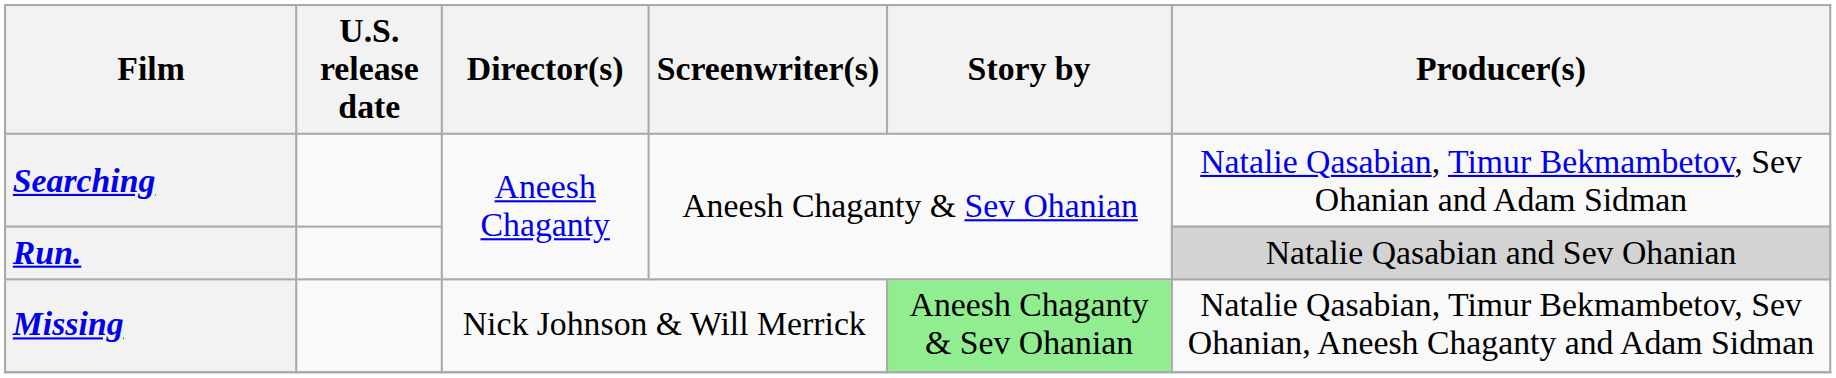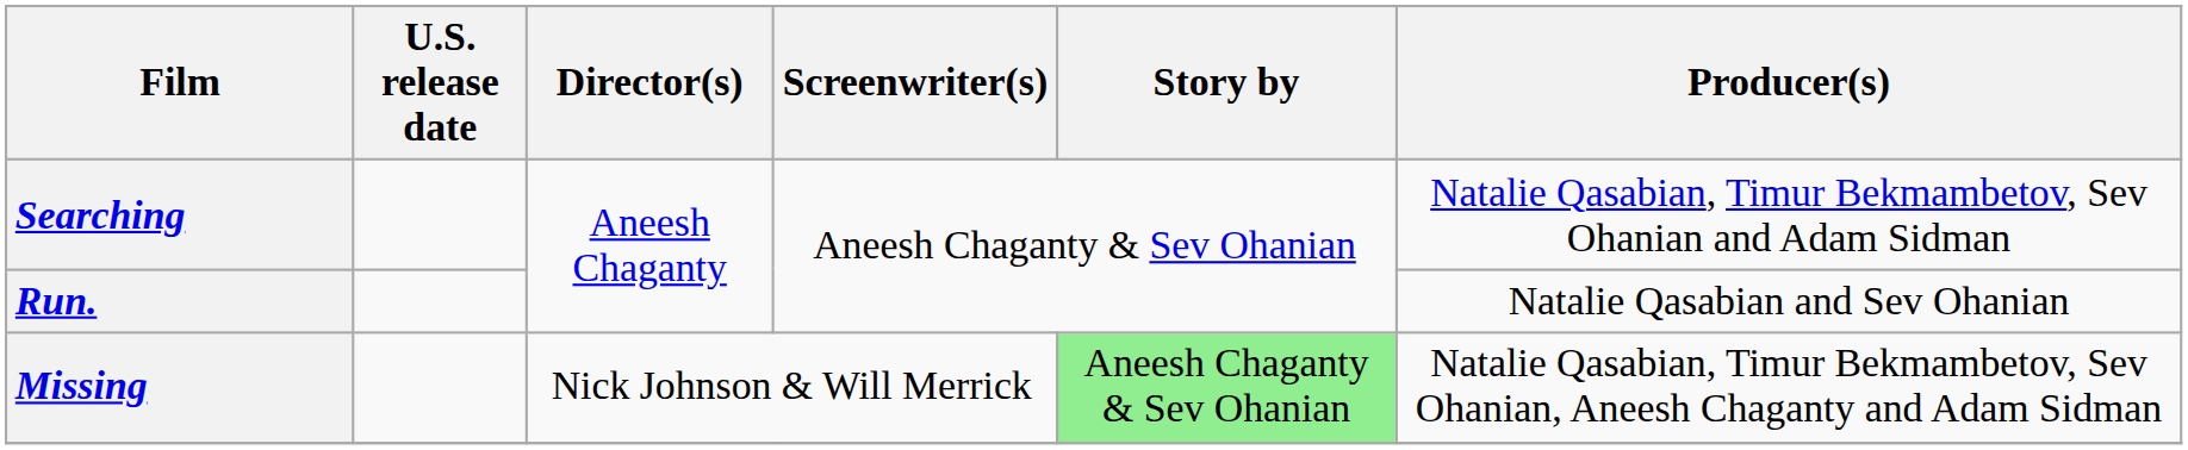Run. | Producer(s): lightgrey background -> no background
